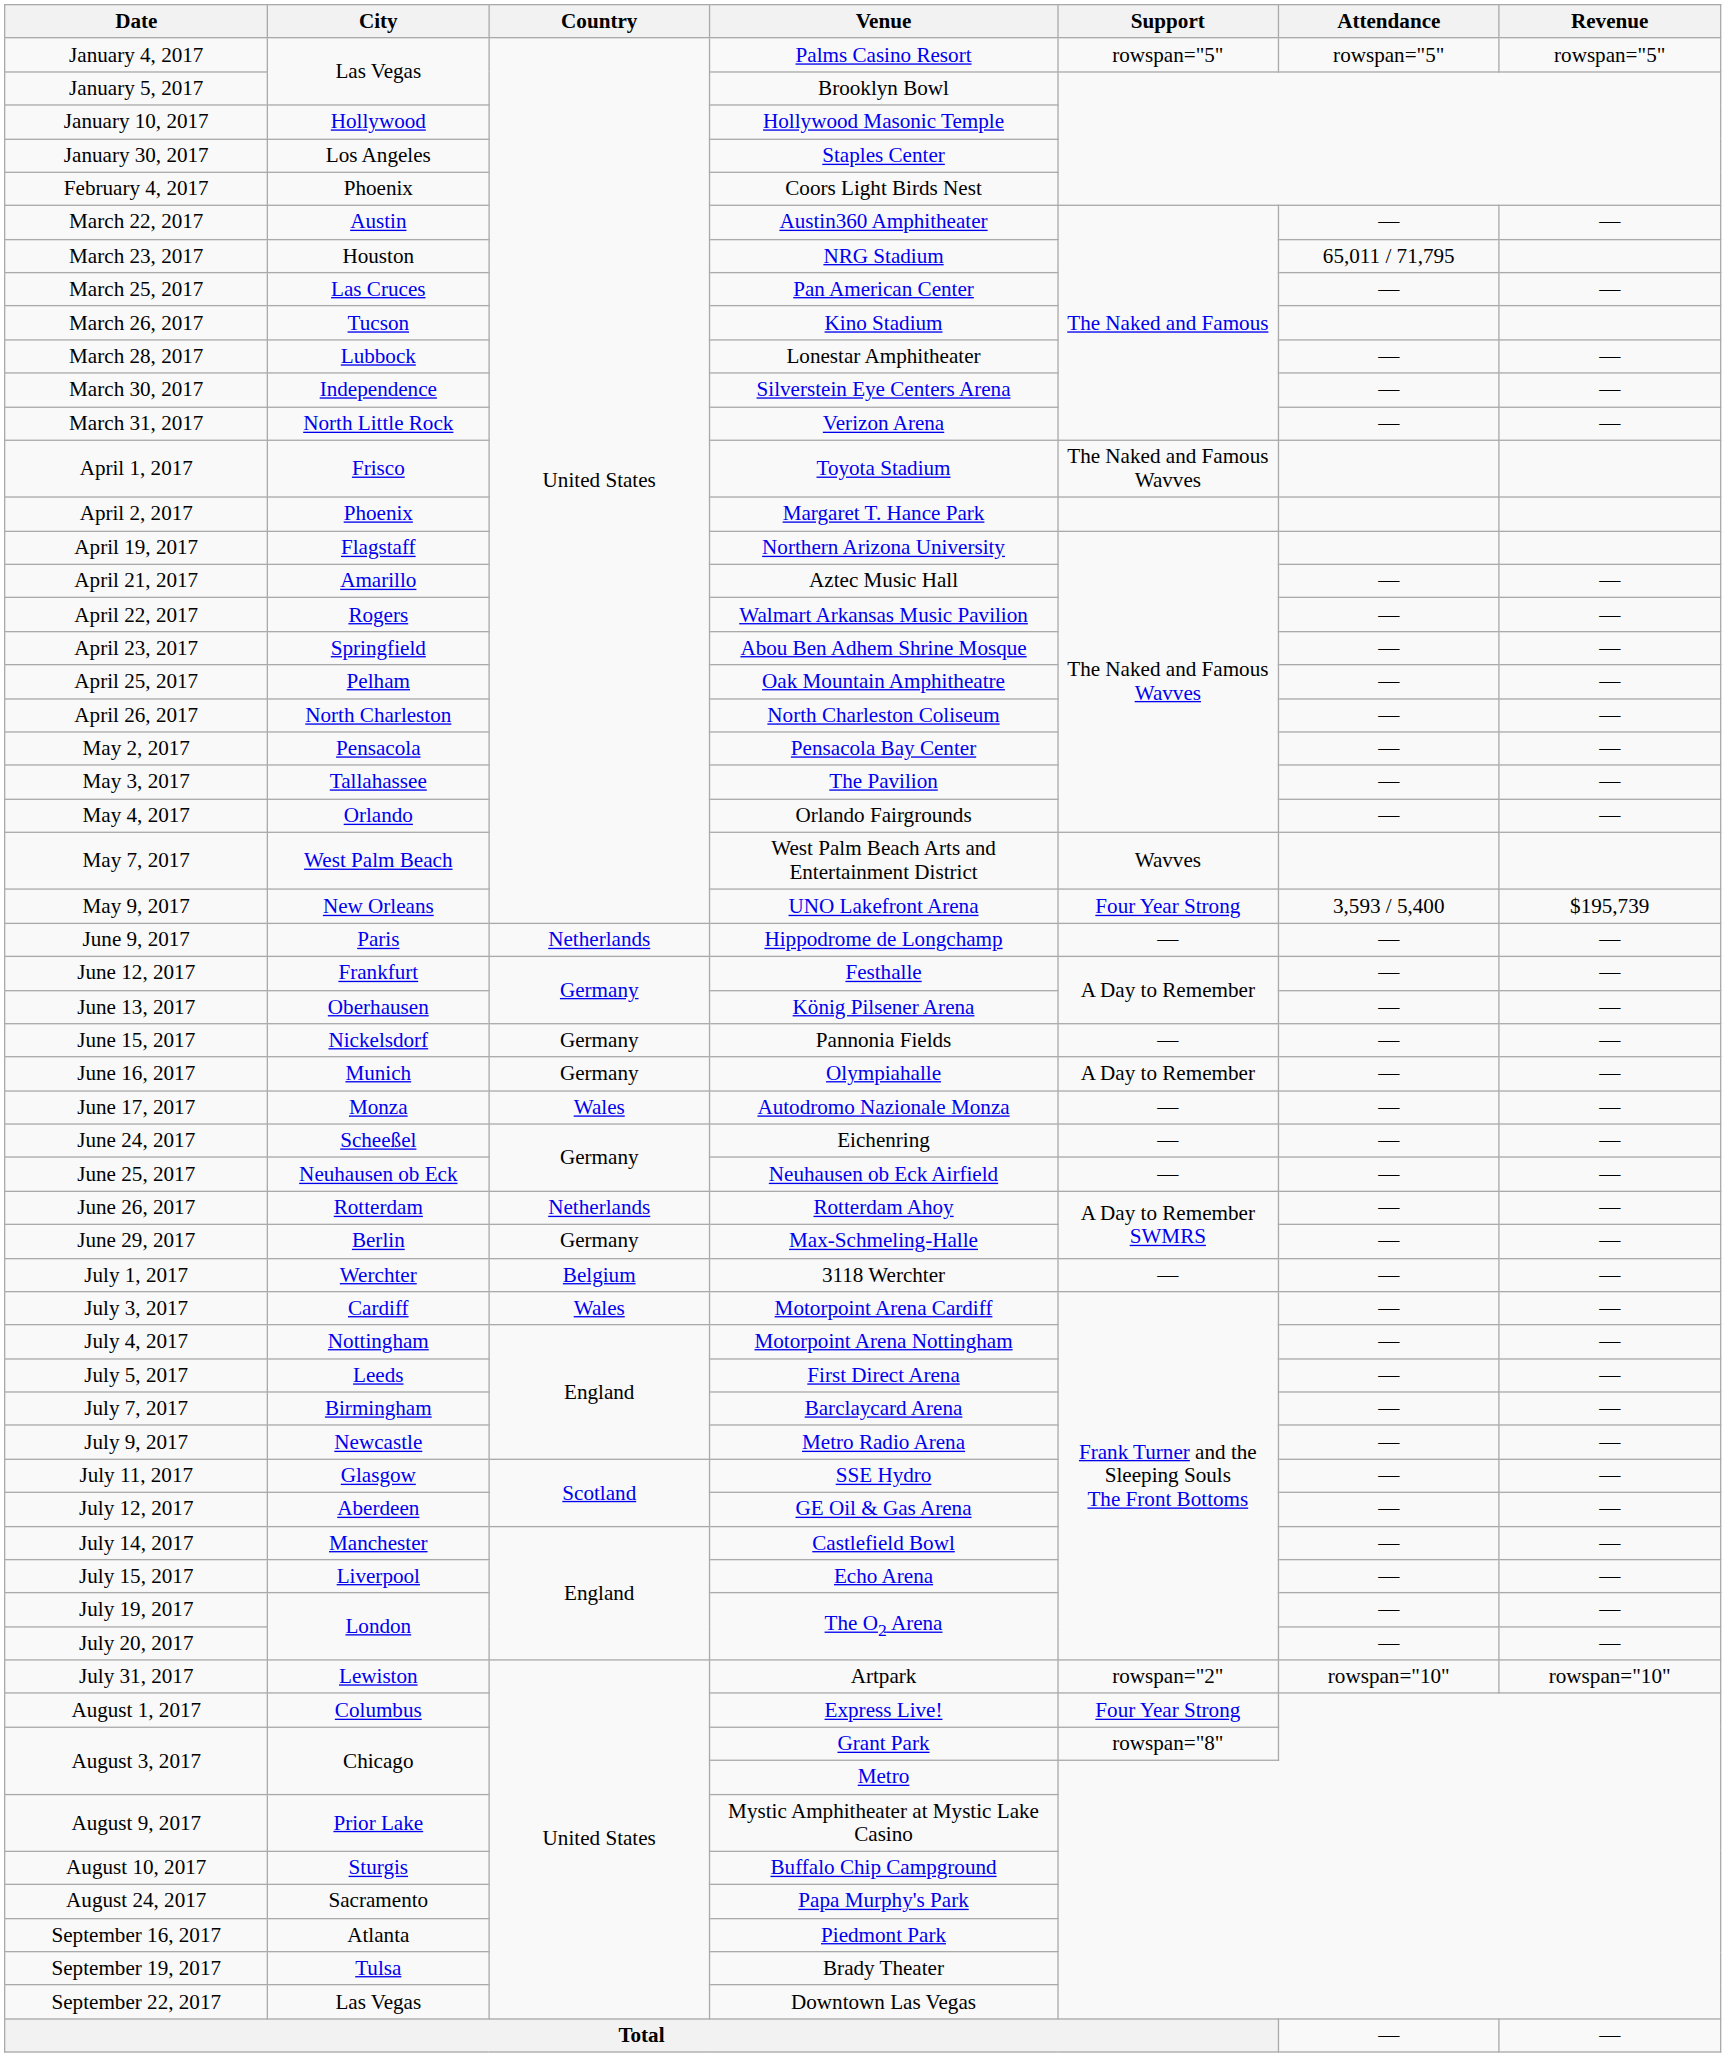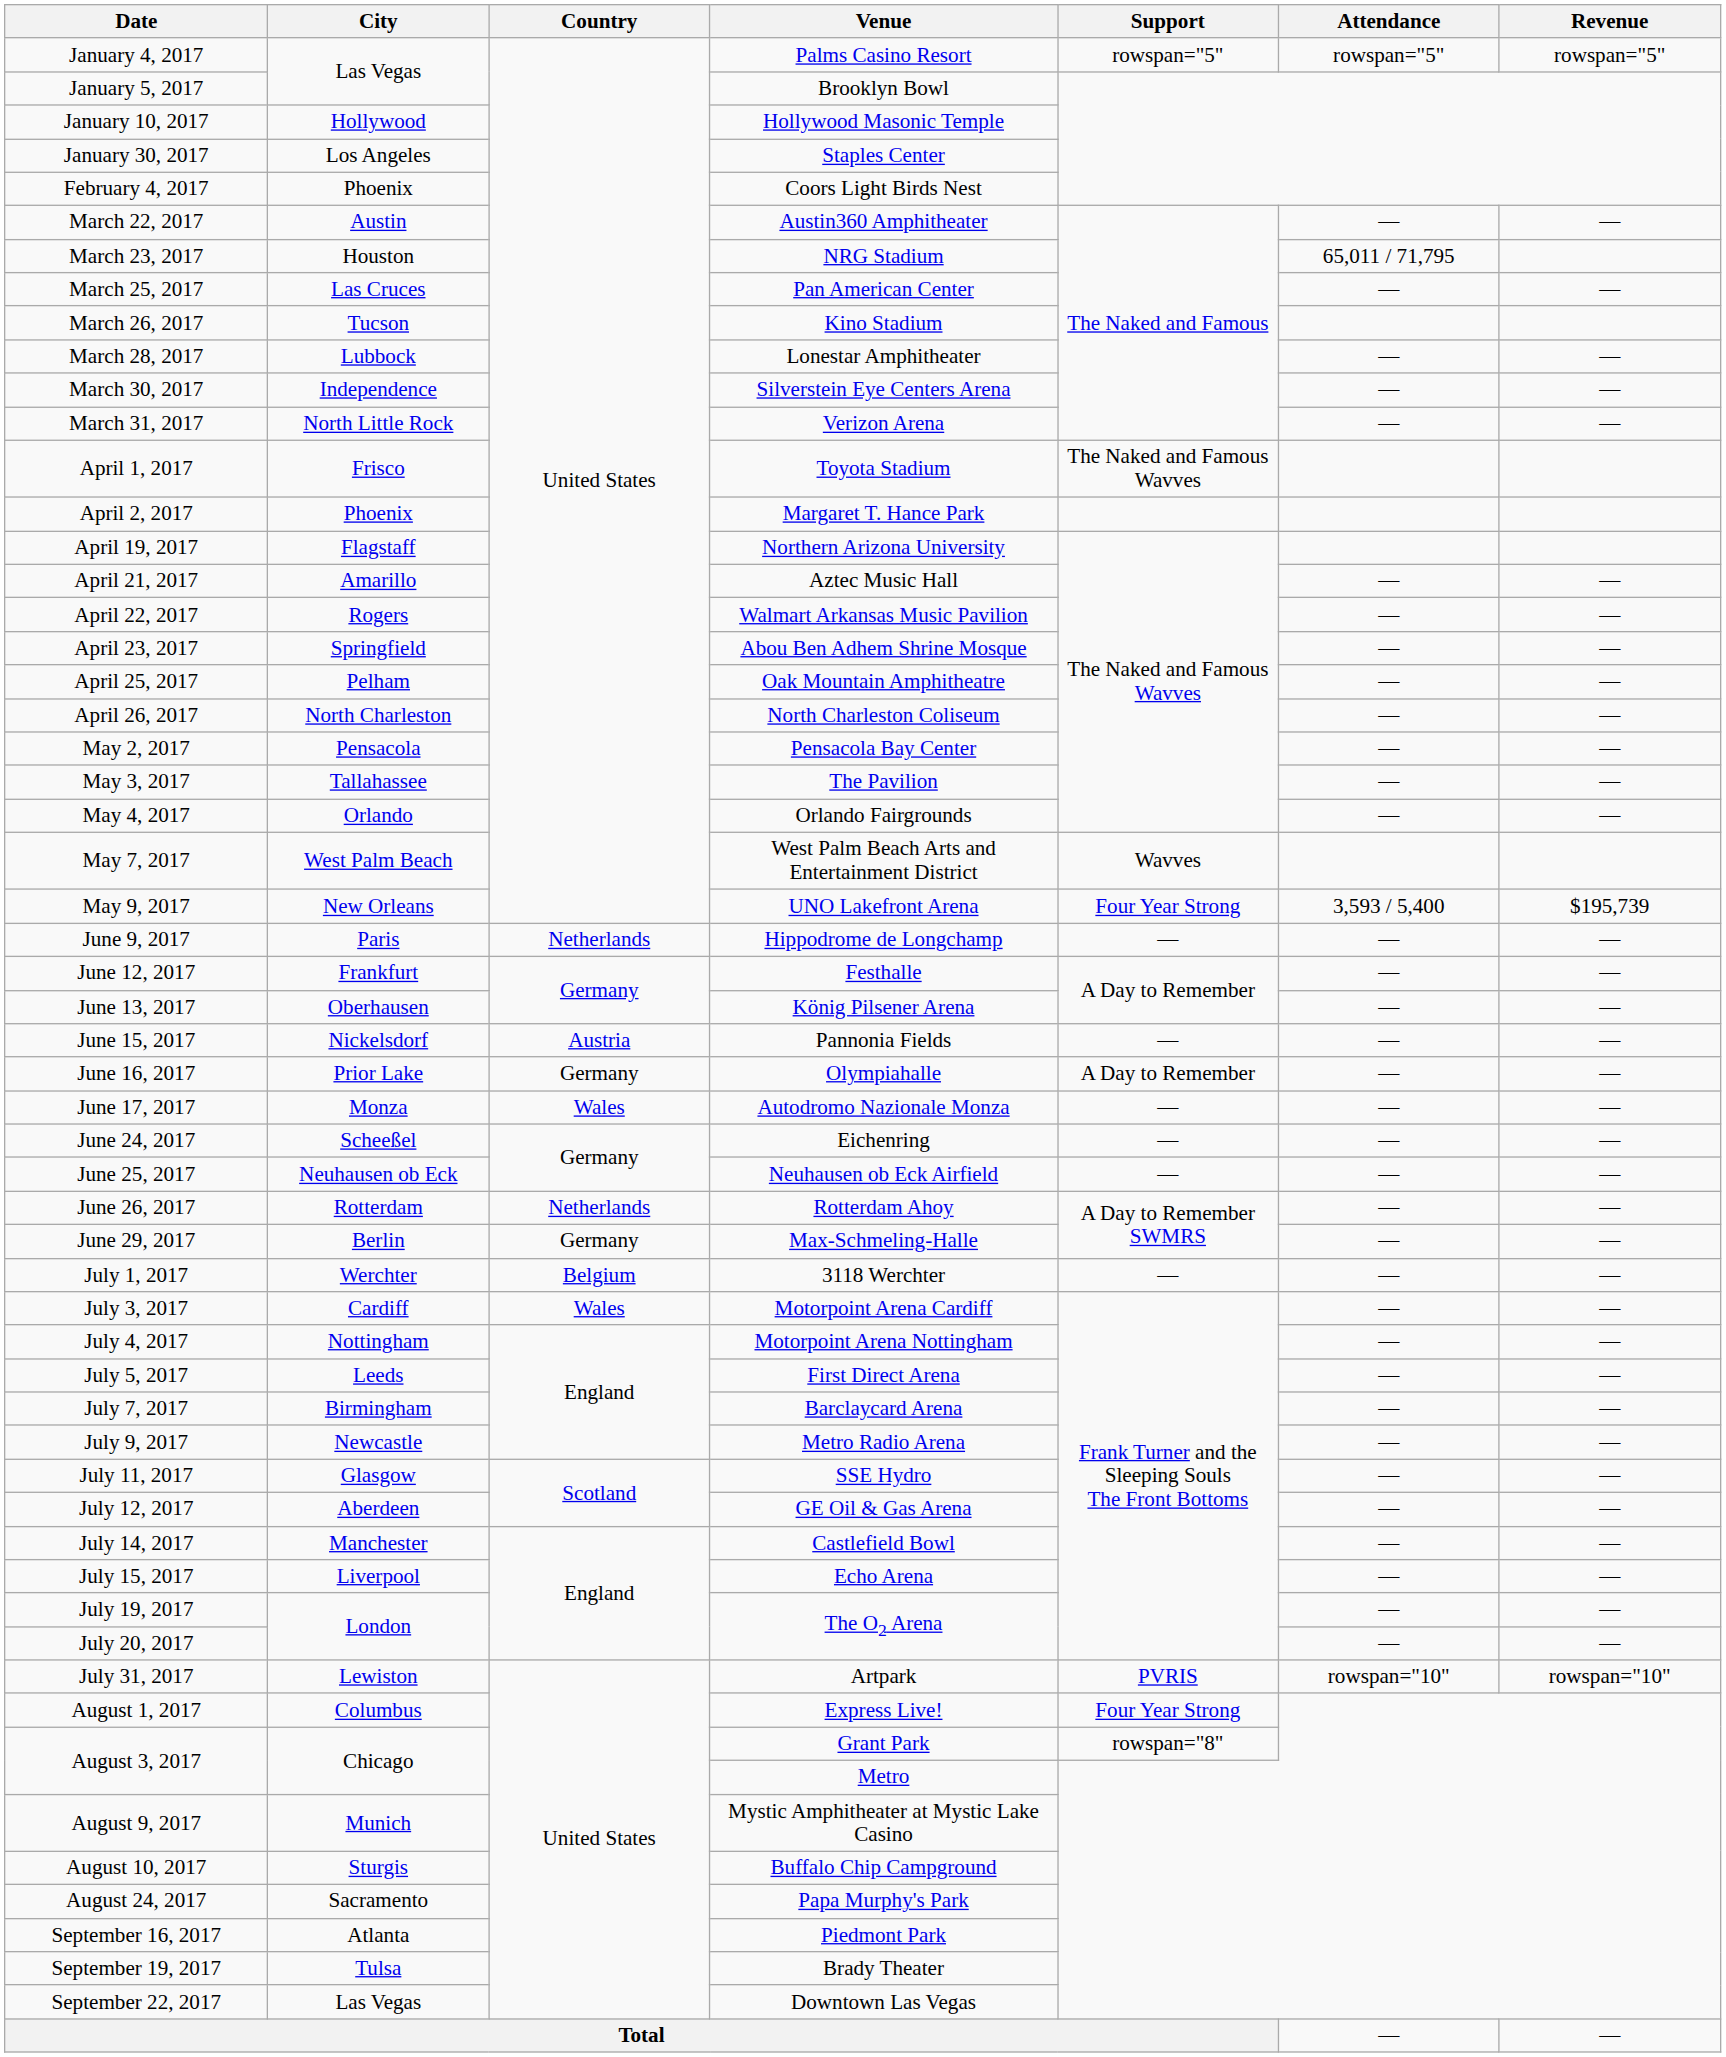June 15, 2017 | Country: Germany -> Austria
June 16, 2017 | City: Munich -> Prior Lake
July 31, 2017 | Support: rowspan="2" -> PVRIS
August 9, 2017 | City: Prior Lake -> Munich
